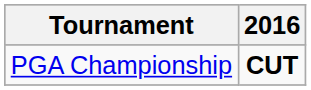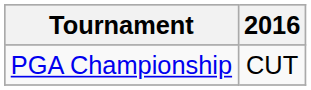PGA Championship | 2016: bold -> normal
